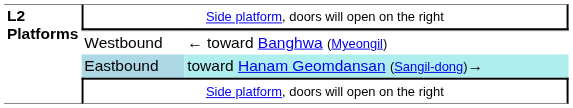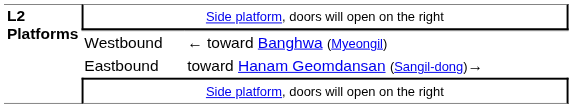Eastbound | column 2: lightblue background -> no background
Eastbound | column 3: paleturquoise background -> no background
